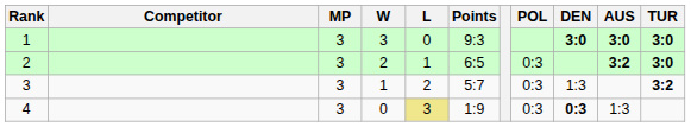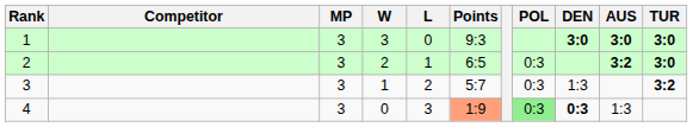4 | L: khaki background -> no background
4 | Points: no background -> lightsalmon background
4 | POL: no background -> lightgreen background
